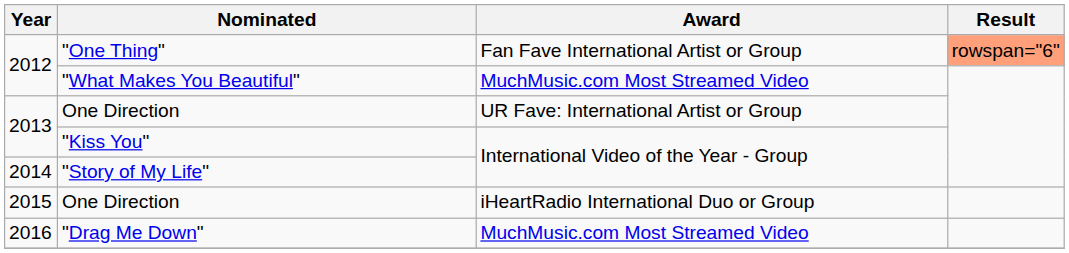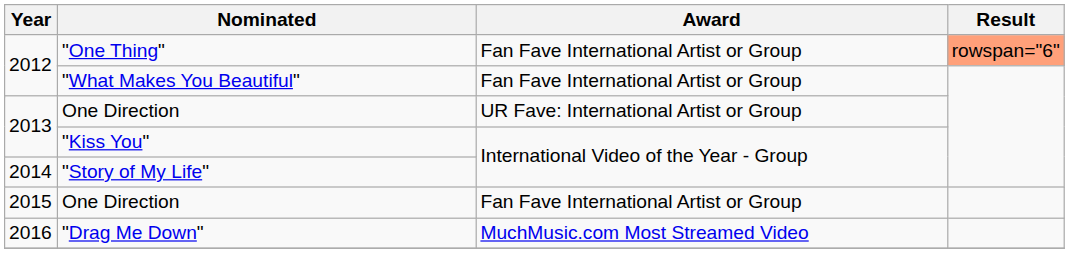"What Makes You Beautiful" | Award: MuchMusic.com Most Streamed Video -> Fan Fave International Artist or Group
2015 / One Direction | Award: iHeartRadio International Duo or Group -> Fan Fave International Artist or Group
